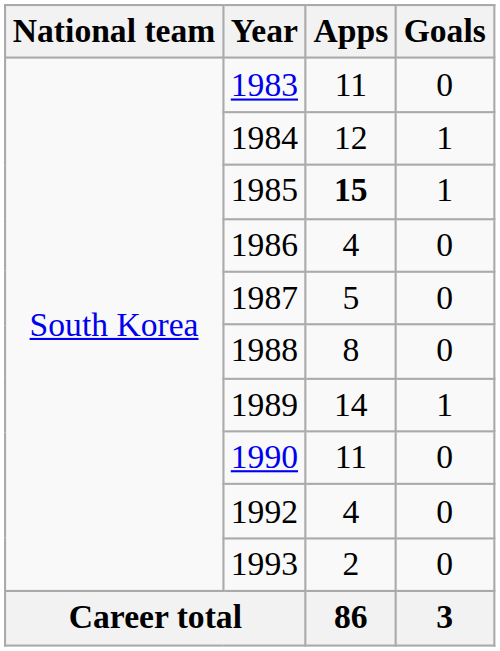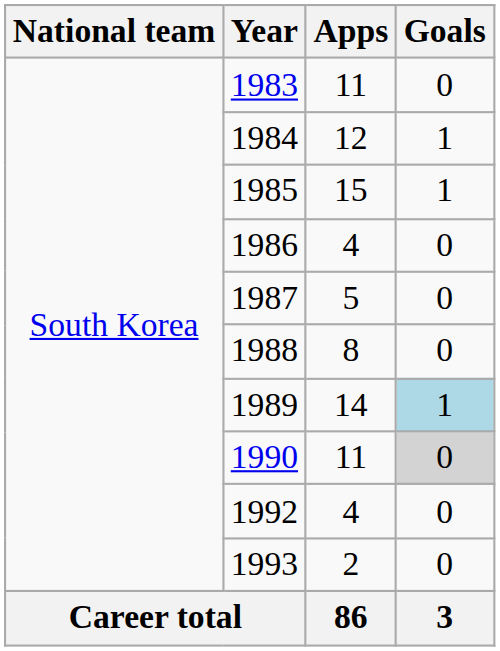1985 | Apps: bold -> normal
1989 | Goals: no background -> lightblue background
1990 | Goals: no background -> lightgrey background
